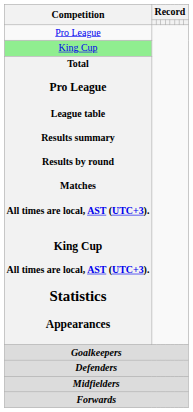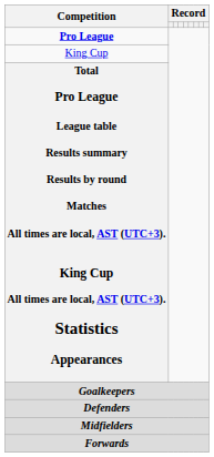Pro League | Competition: normal -> bold
King Cup | Competition: lightgreen background -> no background
